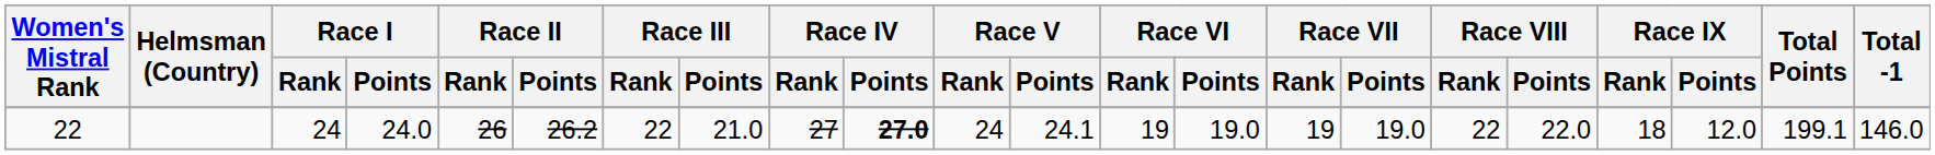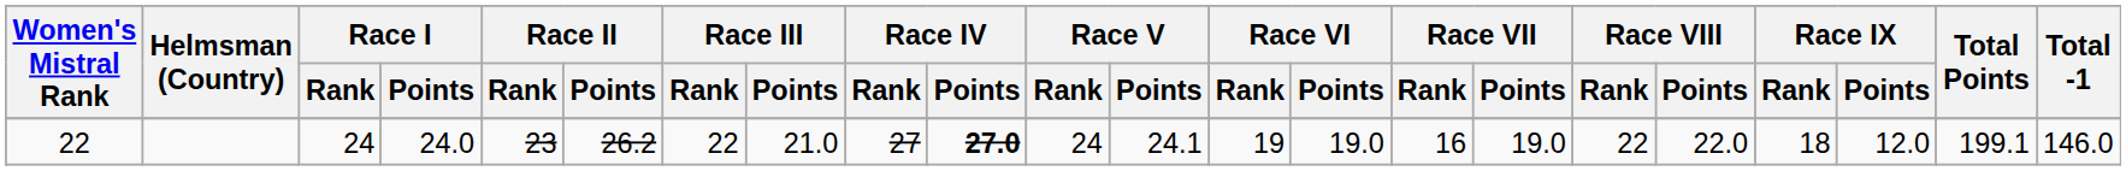row 3 | Race II / Rank: 26 -> 23
row 3 | Race VII / Rank: 19 -> 16
